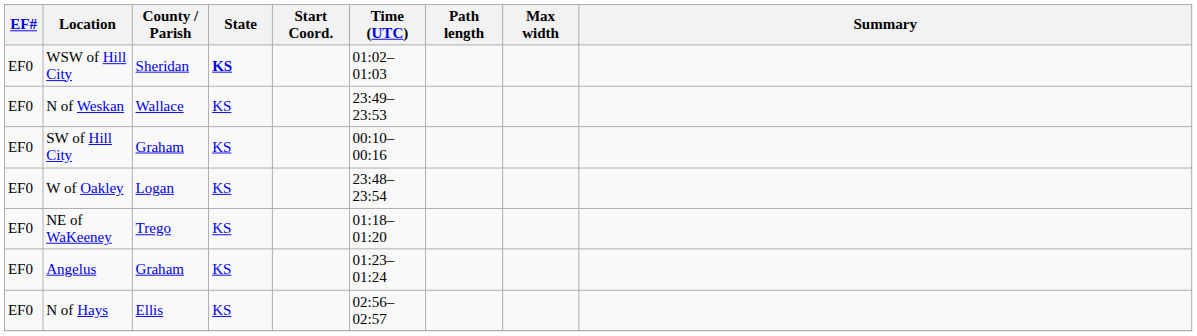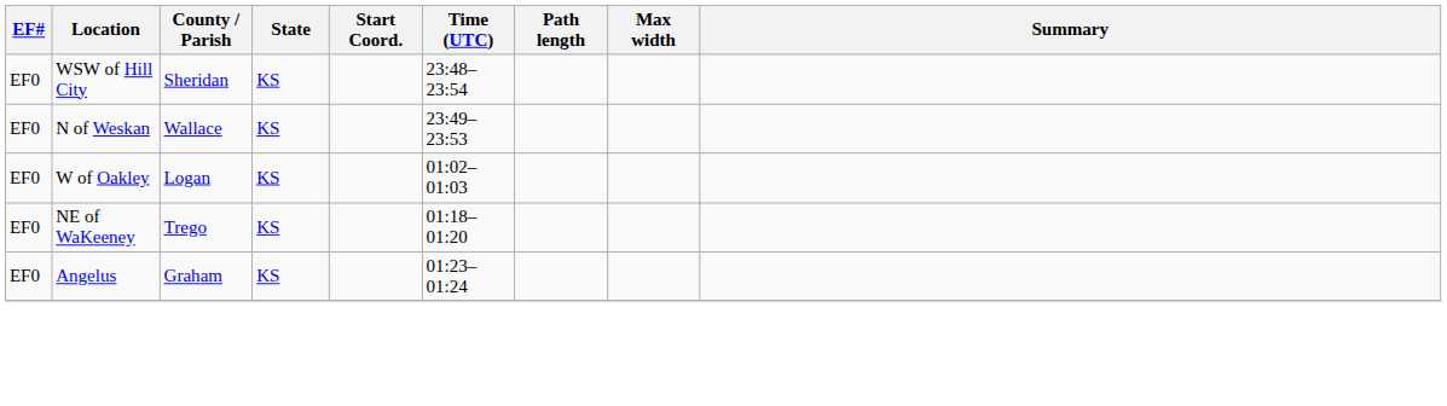WSW of Hill City | State: bold -> normal
WSW of Hill City | Time (UTC): 01:02–01:03 -> 23:48–23:54
- row: EF0 | SW of Hill City | Graham | KS | 00:10–00:16
W of Oakley | Time (UTC): 23:48–23:54 -> 01:02–01:03
- row: EF0 | N of Hays | Ellis | KS | 02:56–02:57
